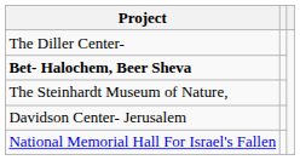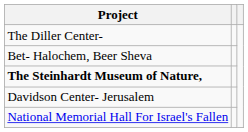Bet- Halochem, Beer Sheva | Project: bold -> normal
The Steinhardt Museum of Nature, | Project: normal -> bold
